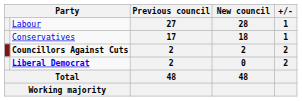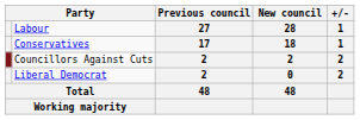Councillors Against Cuts | column 2: bold -> normal
Liberal Democrat | column 2: bold -> normal
